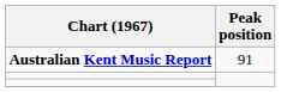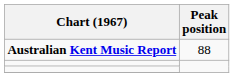row 2 | Peak position: 91 -> 88
